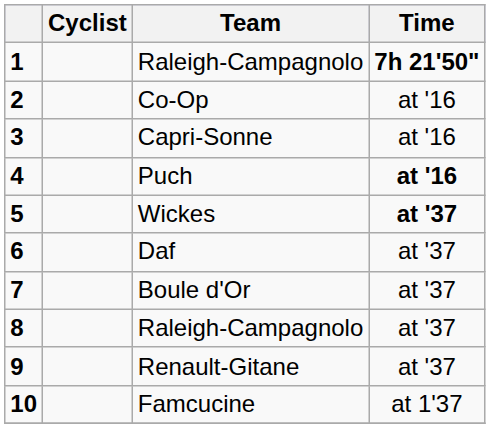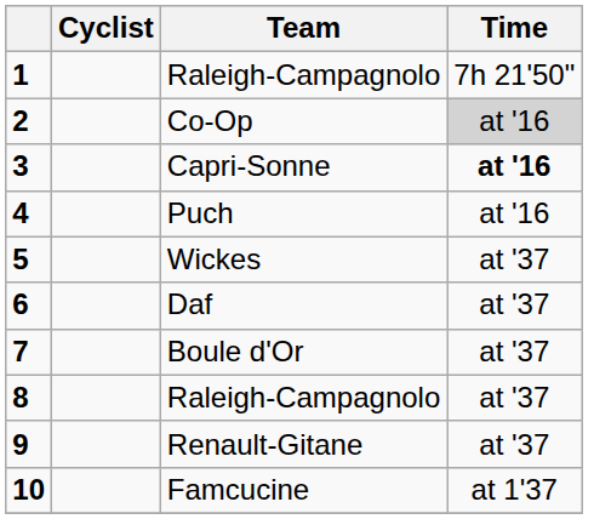1 / Raleigh-Campagnolo | Time: bold -> normal
Co-Op | Time: no background -> lightgrey background
Capri-Sonne | Time: normal -> bold
Puch | Time: bold -> normal
Wickes | Time: bold -> normal
